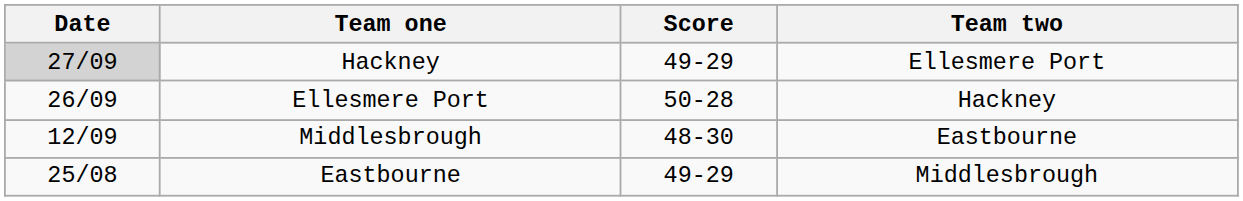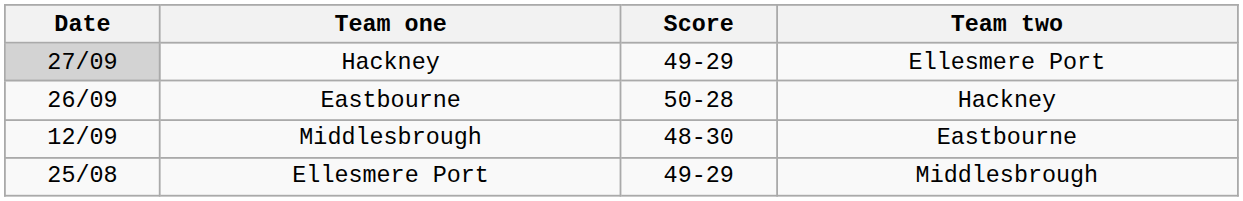row 3 | Team one: Ellesmere Port -> Eastbourne
row 5 | Team one: Eastbourne -> Ellesmere Port
